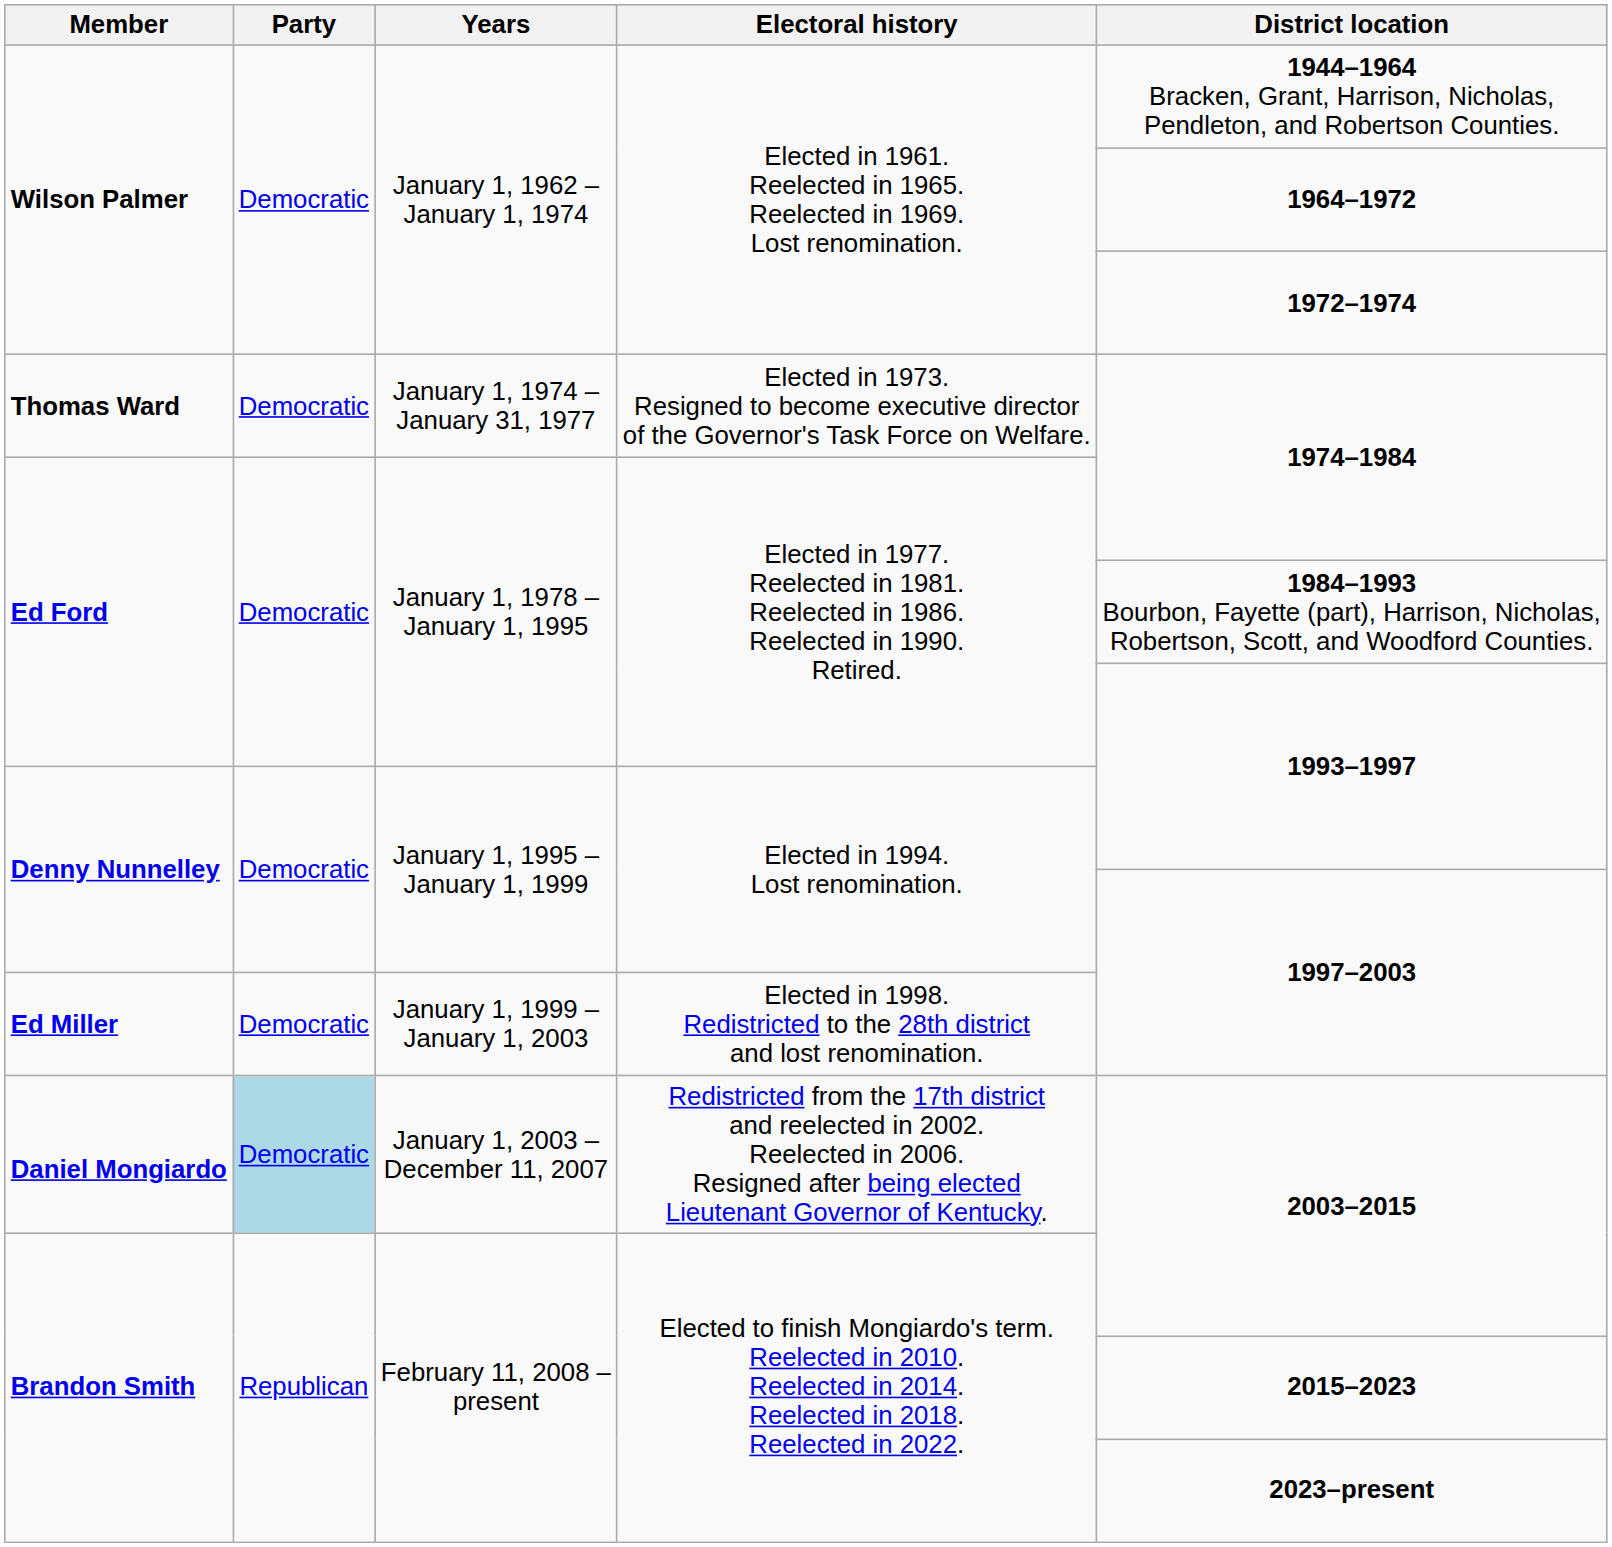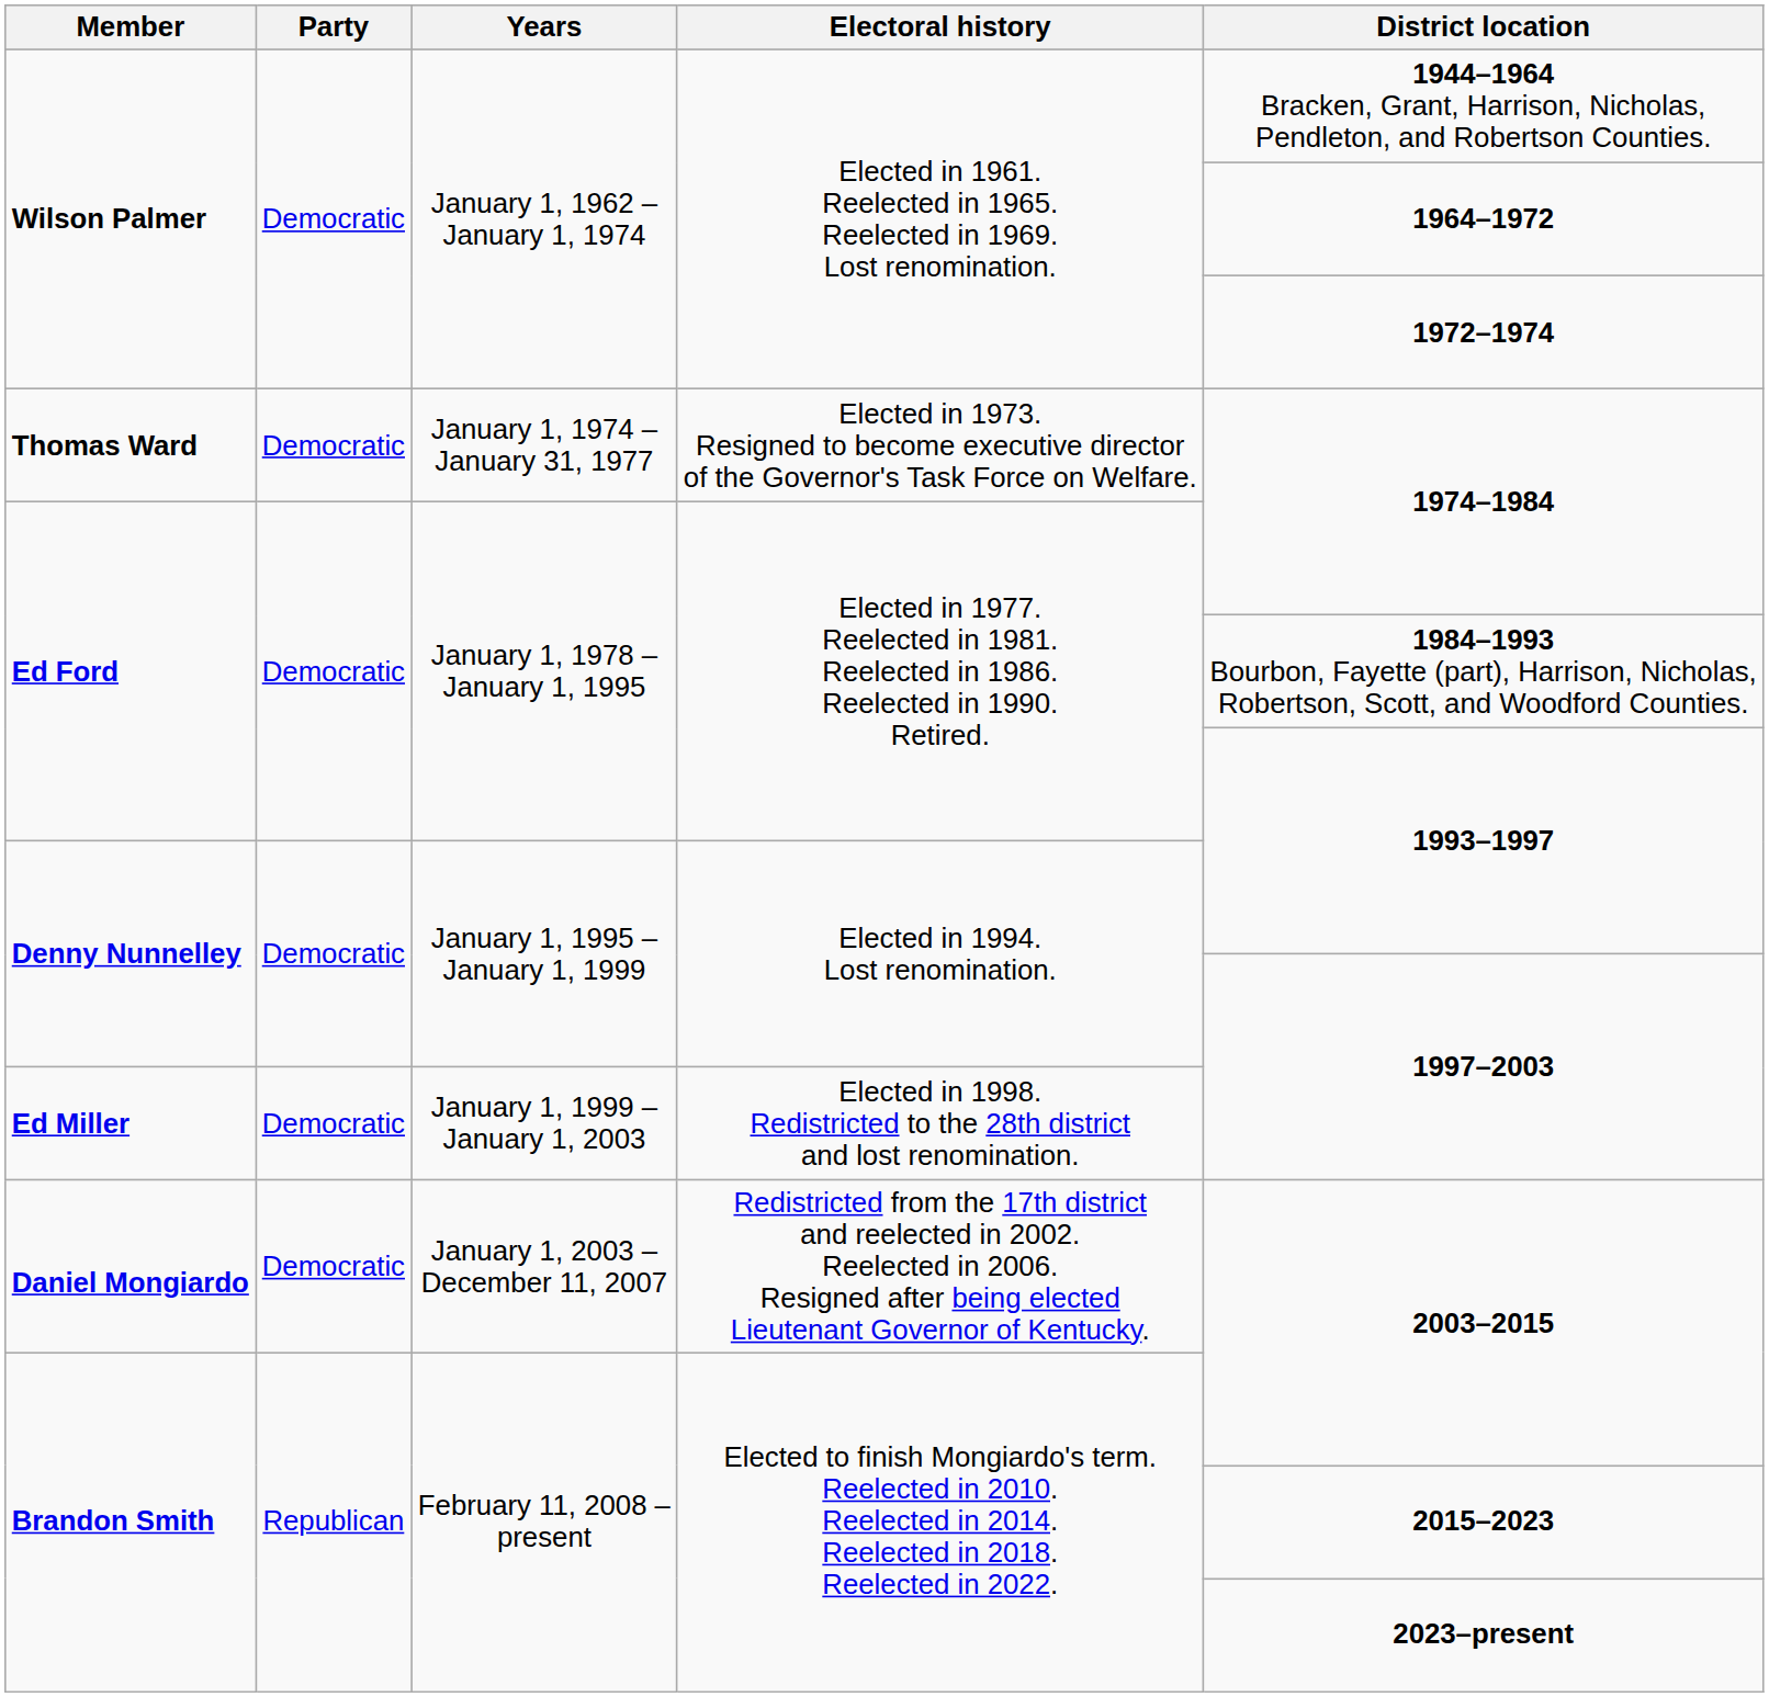Daniel Mongiardo | Party: lightblue background -> no background
